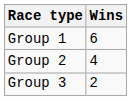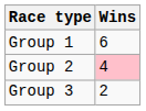Group 2 | Wins: no background -> pink background
